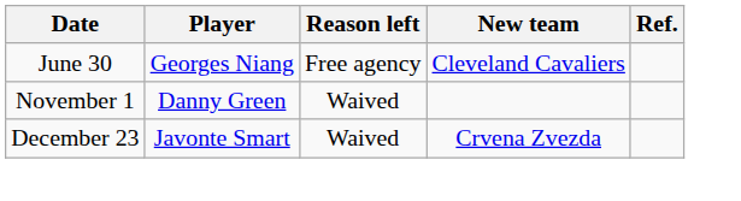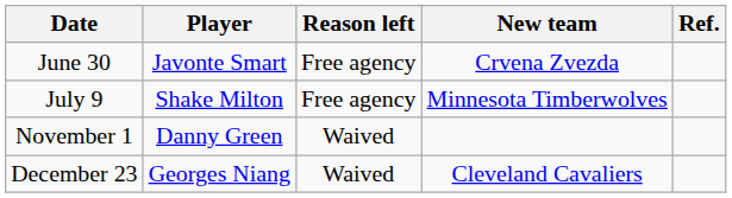June 30 | Player: Georges Niang -> Javonte Smart
June 30 | New team: Cleveland Cavaliers -> Crvena Zvezda
+ row: July 9 | Shake Milton | Free agency | Minnesota Timberwolves
December 23 | Player: Javonte Smart -> Georges Niang
December 23 | New team: Crvena Zvezda -> Cleveland Cavaliers
